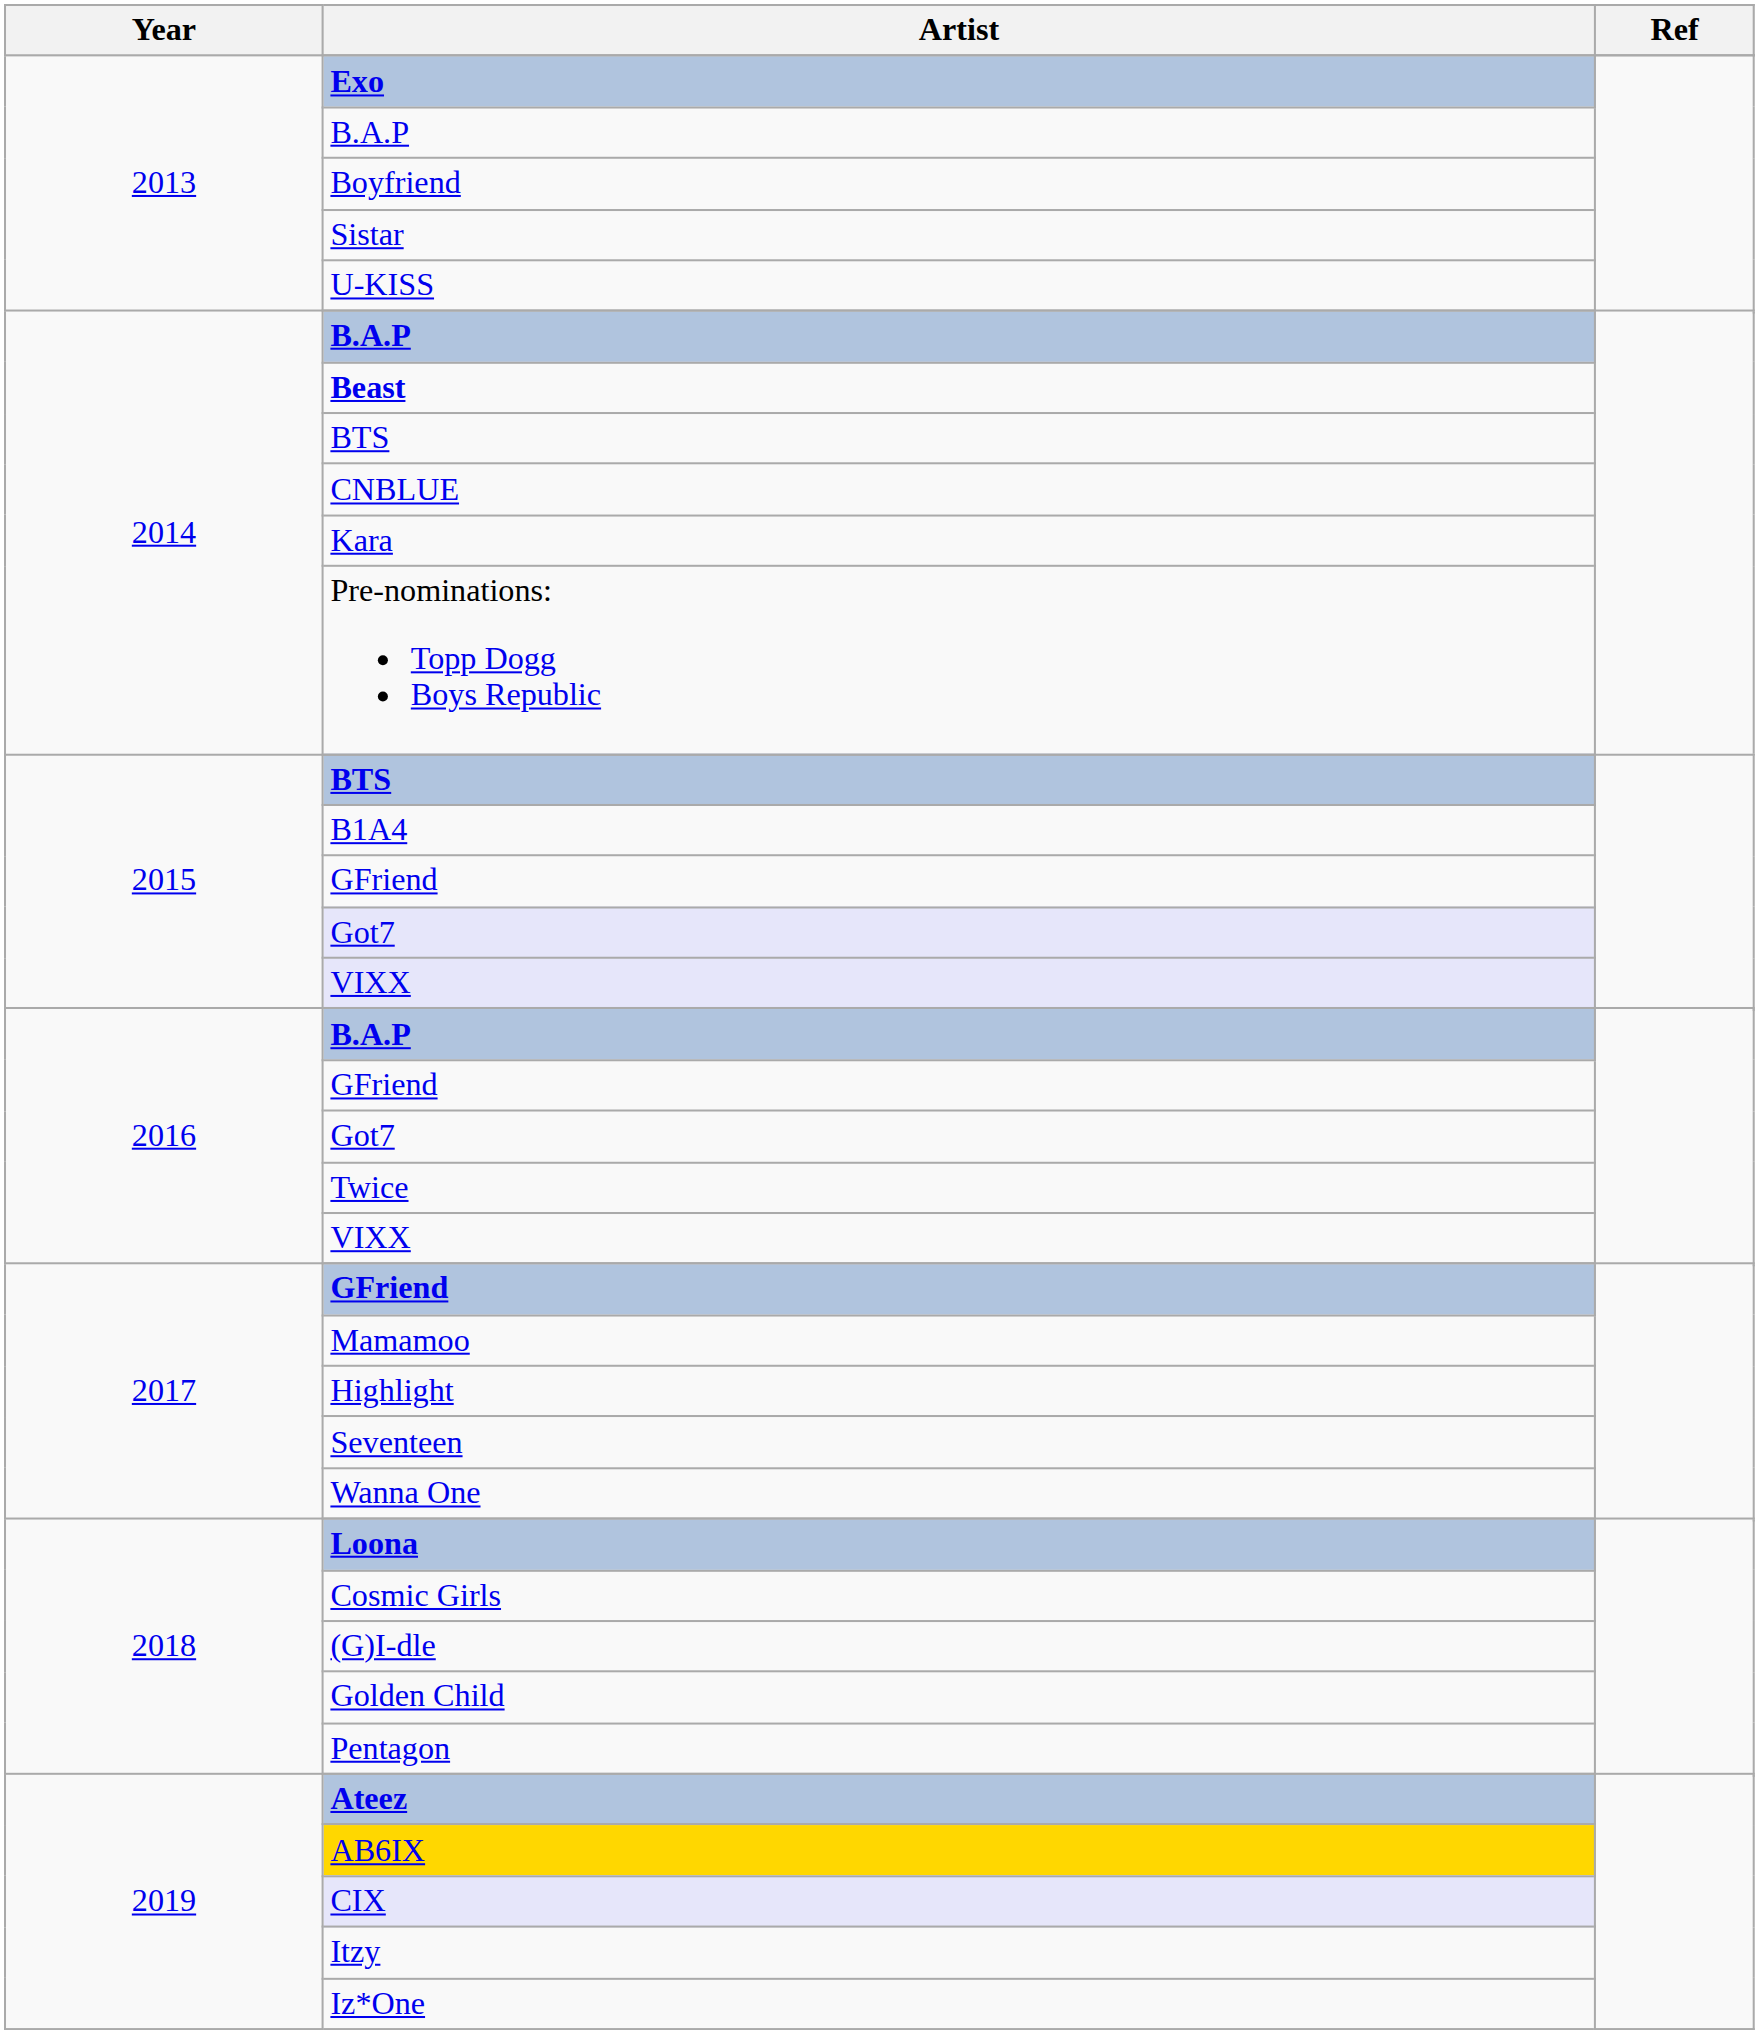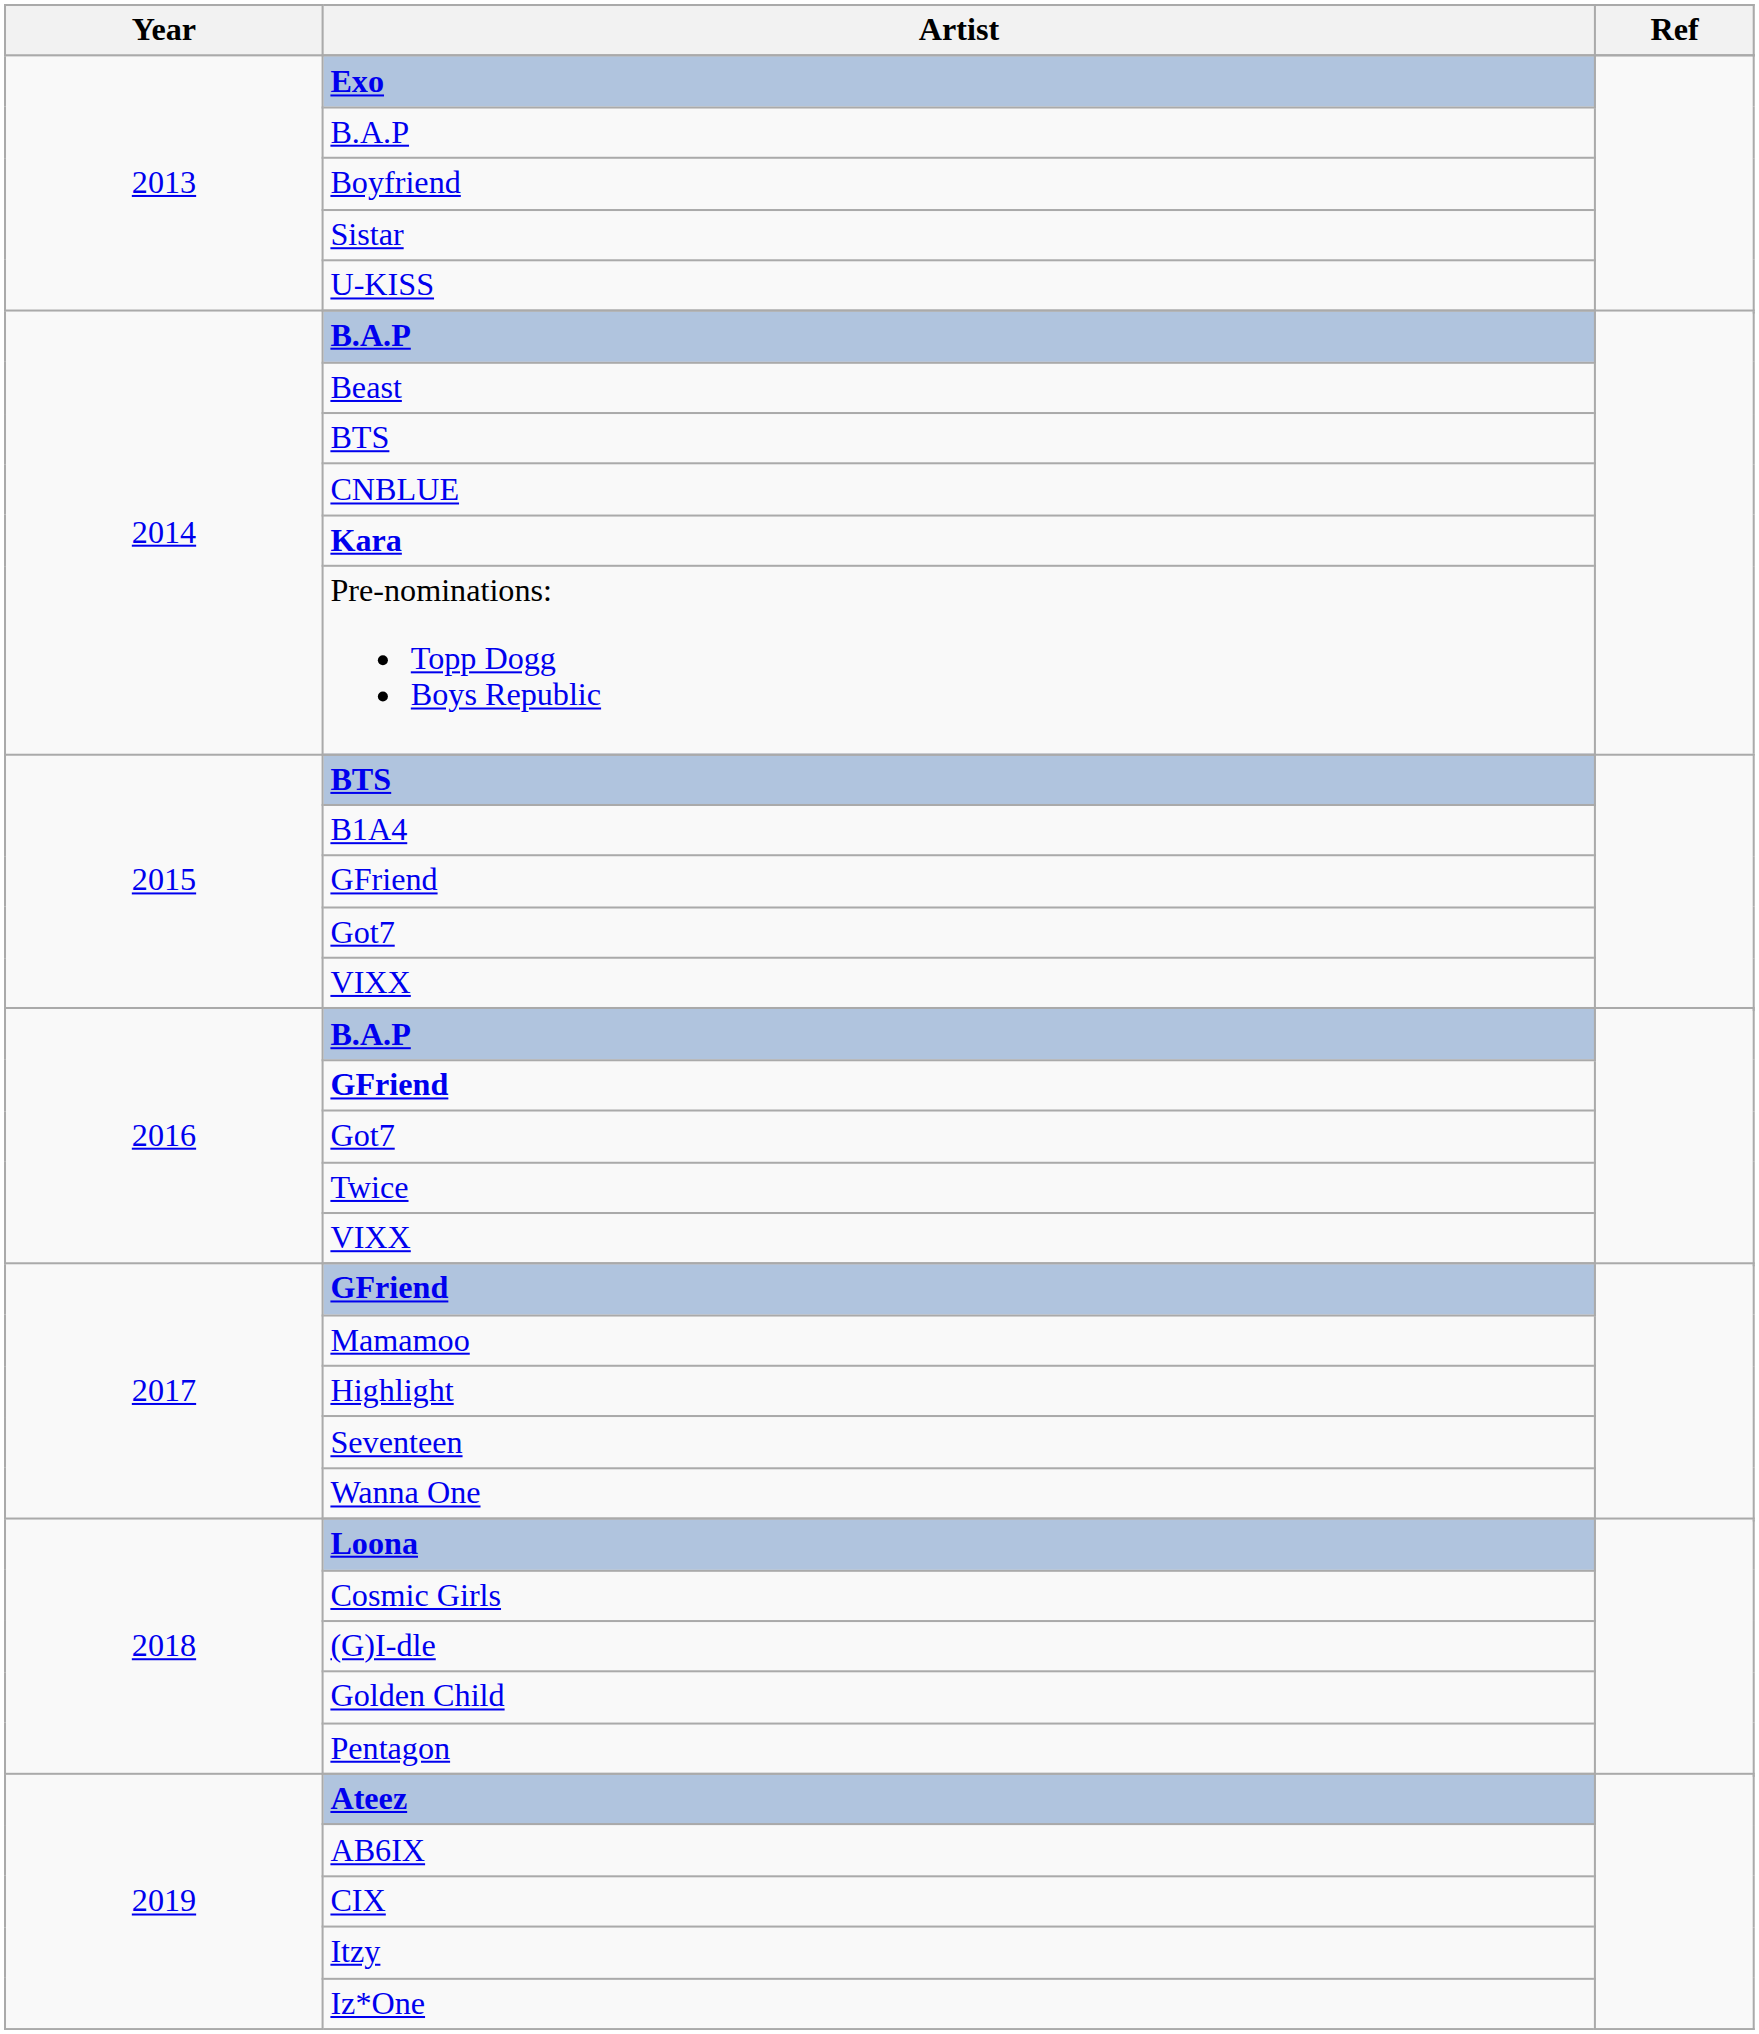Beast | Artist: bold -> normal
Kara | Artist: normal -> bold
2015 / Got7 | Artist: lavender background -> no background
2015 / VIXX | Artist: lavender background -> no background
2016 / GFriend | Artist: normal -> bold
AB6IX | Artist: gold background -> no background
CIX | Artist: lavender background -> no background
